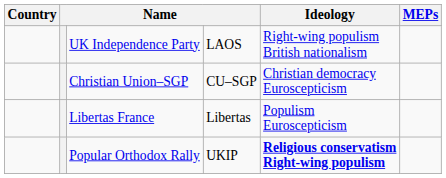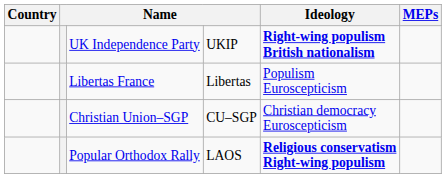UK Independence Party | column 4: LAOS -> UKIP
UK Independence Party | Ideology: normal -> bold
rows swapped: Libertas France <-> Christian Union–SGP
Popular Orthodox Rally | column 4: UKIP -> LAOS
